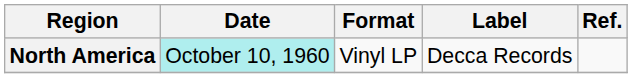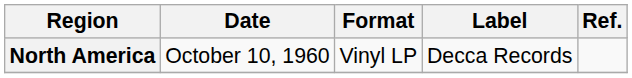North America | Date: paleturquoise background -> no background
